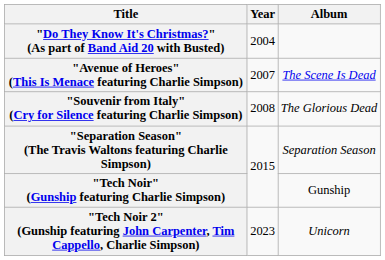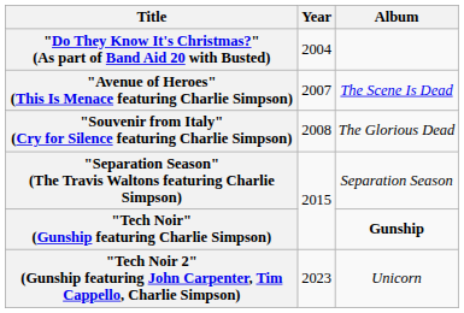"Tech Noir" (Gunship featuring Charlie Simpson) | Album: normal -> bold
